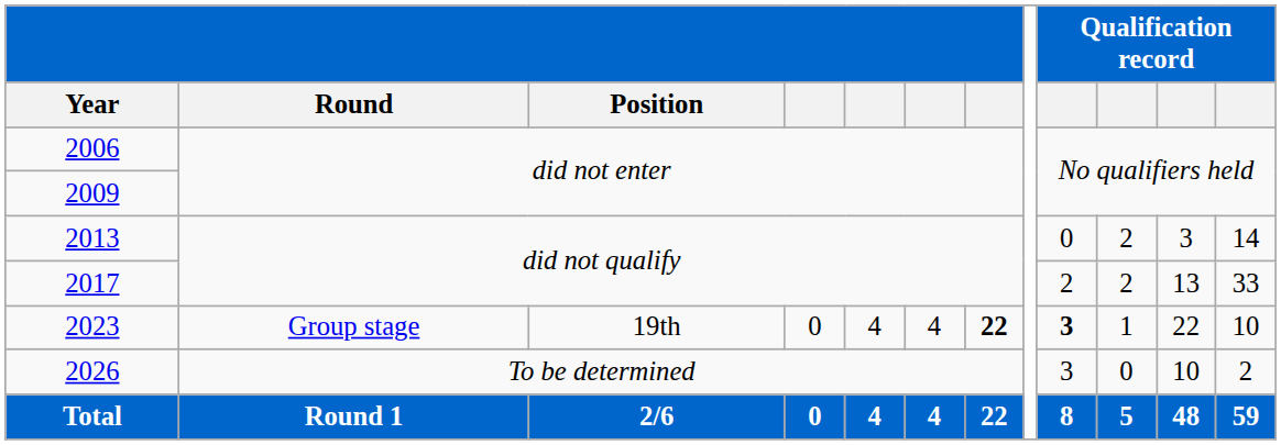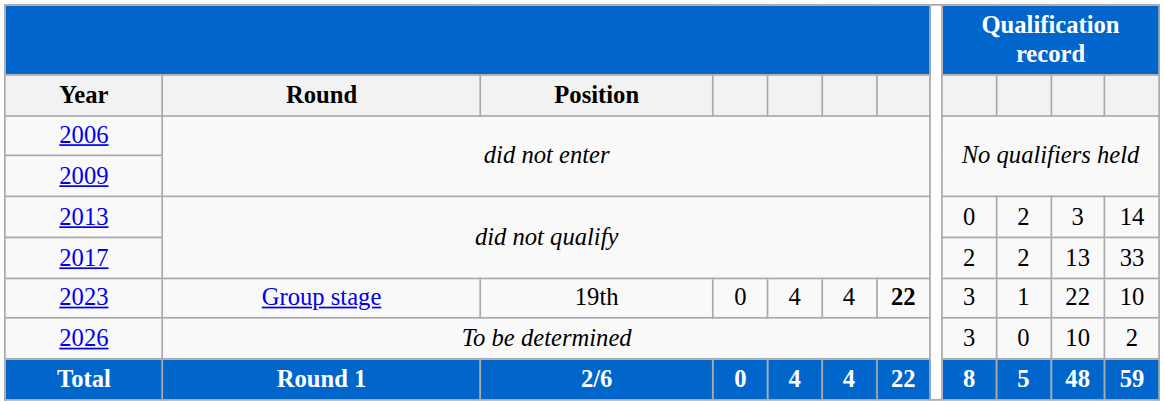2023 | column 9: bold -> normal
